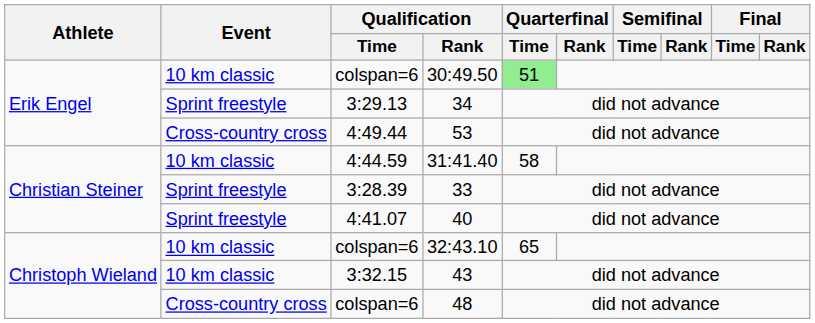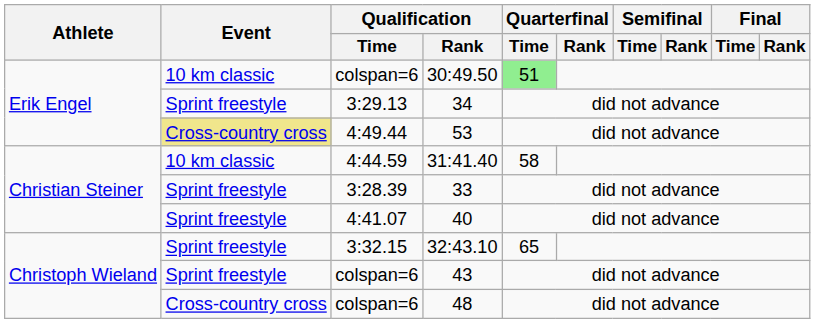53 | Event: no background -> khaki background
32:43.10 | Event: 10 km classic -> Sprint freestyle
32:43.10 | Qualification / Time: colspan=6 -> 3:32.15
43 | Event: 10 km classic -> Sprint freestyle
43 | Qualification / Time: 3:32.15 -> colspan=6
